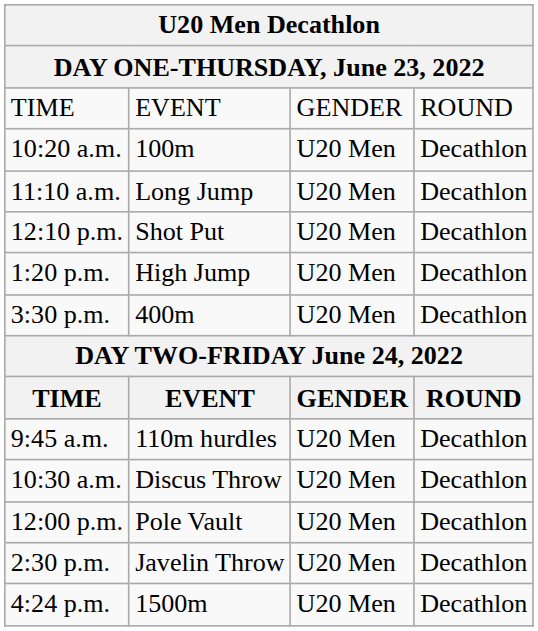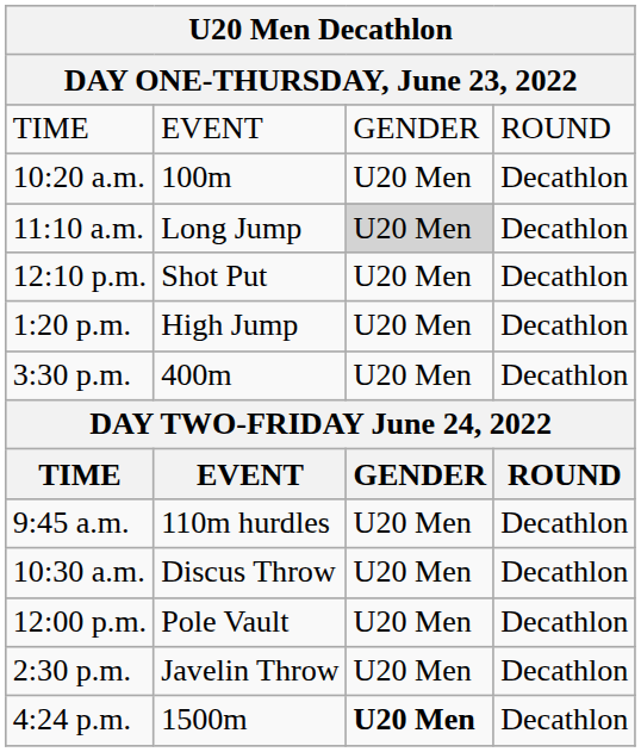11:10 a.m. | column 3: no background -> lightgrey background
4:24 p.m. | column 3: normal -> bold
